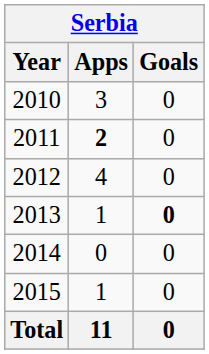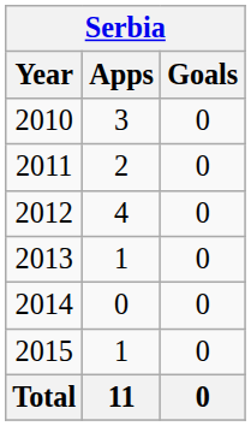2011 | Apps: bold -> normal
2013 | Goals: bold -> normal
